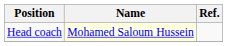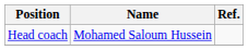Head coach | Name: lightyellow background -> no background
